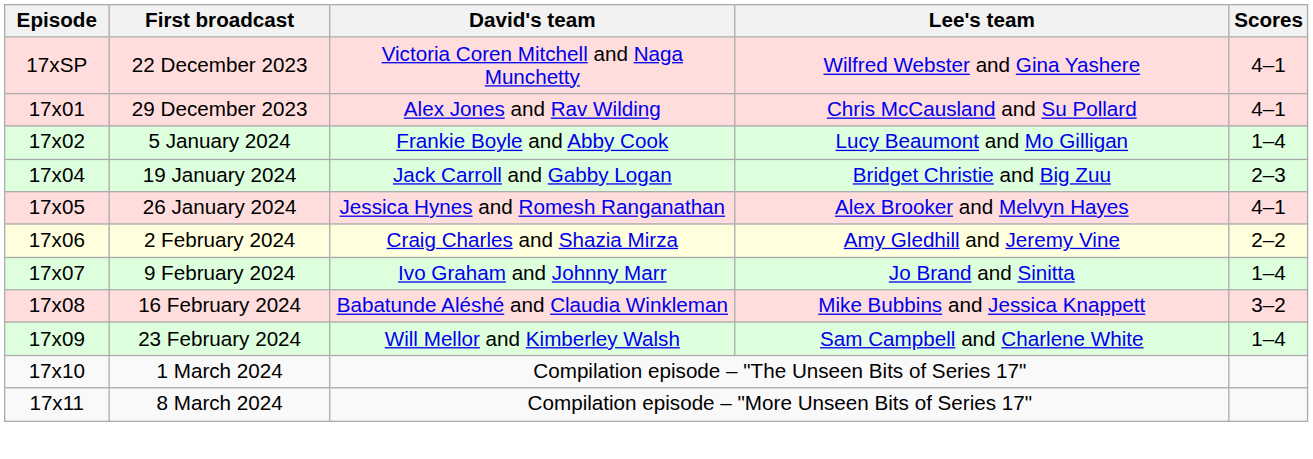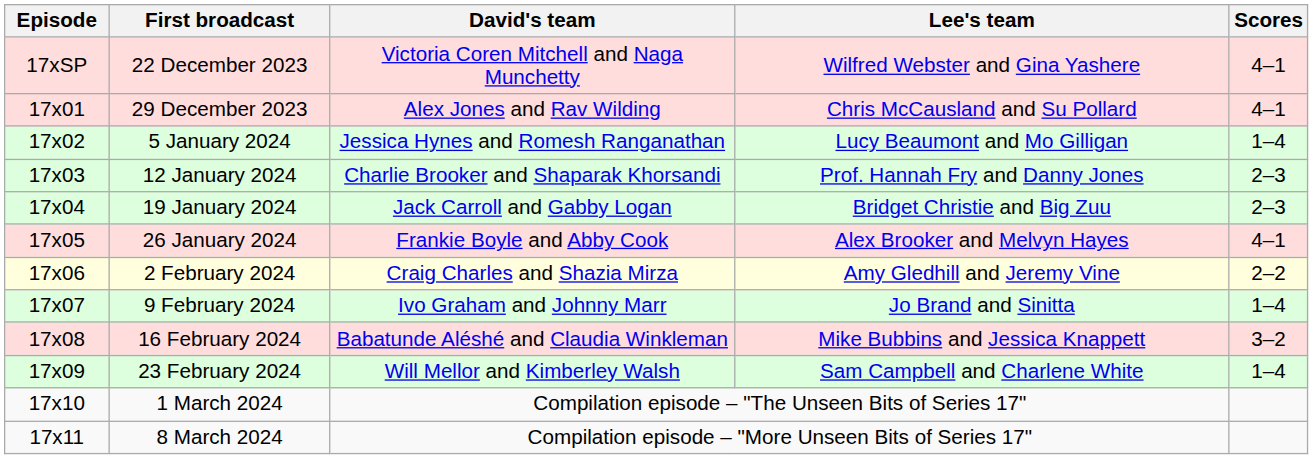5 January 2024 | David's team: Frankie Boyle and Abby Cook -> Jessica Hynes and Romesh Ranganathan
+ row: 17x03 | 12 January 2024 | Charlie Brooker and Shaparak Khorsandi | Prof. Hannah Fry and Danny Jones | 2–3
26 January 2024 | David's team: Jessica Hynes and Romesh Ranganathan -> Frankie Boyle and Abby Cook
